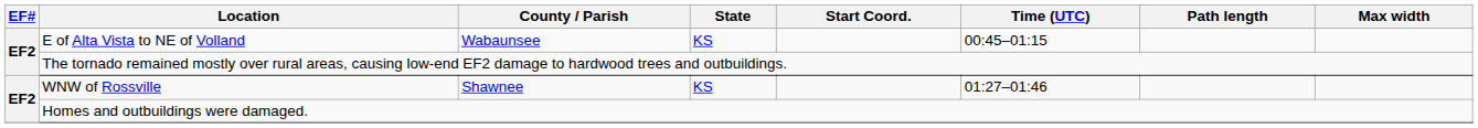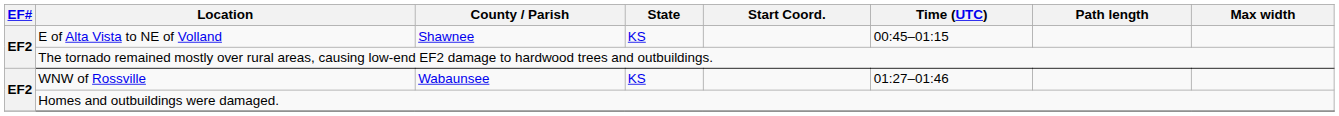E of Alta Vista to NE of Volland | County / Parish: Wabaunsee -> Shawnee
WNW of Rossville | County / Parish: Shawnee -> Wabaunsee
